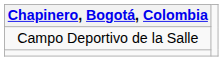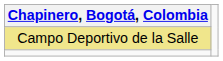Campo Deportivo de la Salle | Chapinero, Bogotá, Colombia: no background -> khaki background
